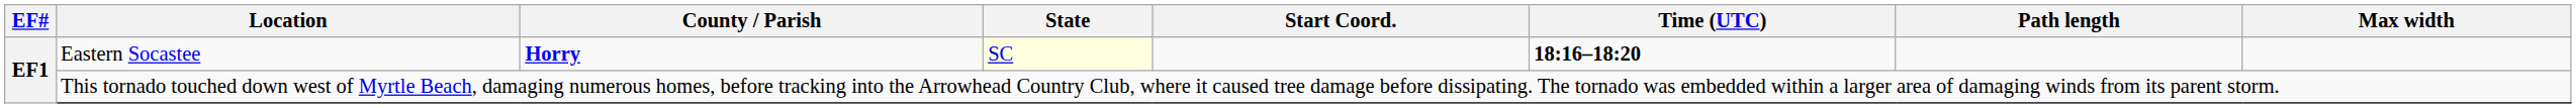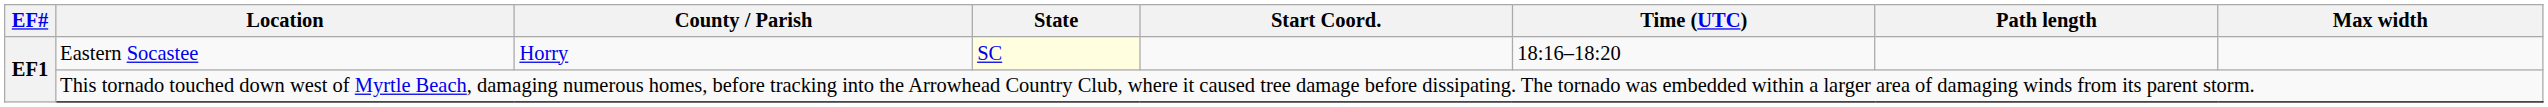Eastern Socastee | County / Parish: bold -> normal
Eastern Socastee | Time (UTC): bold -> normal
